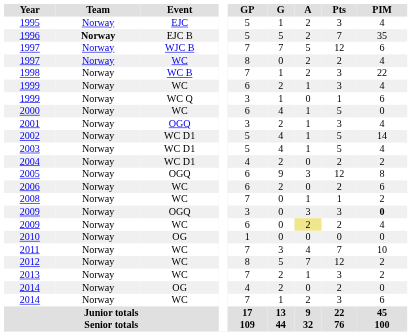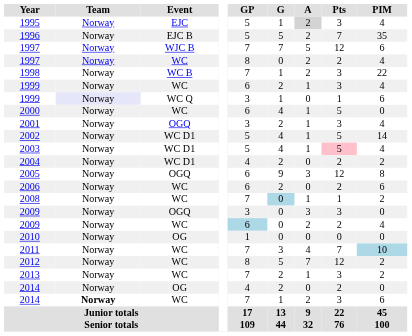1995 | A: no background -> lightgrey background
1996 | Team: bold -> normal
1999 / WC Q | Team: no background -> lavender background
2003 | Pts: no background -> pink background
2008 | G: no background -> lightblue background
2009 / OGQ | PIM: bold -> normal
2009 / WC | GP: no background -> lightblue background
2009 / WC | A: khaki background -> no background
2011 | PIM: no background -> lightblue background
2014 / WC | Team: normal -> bold
